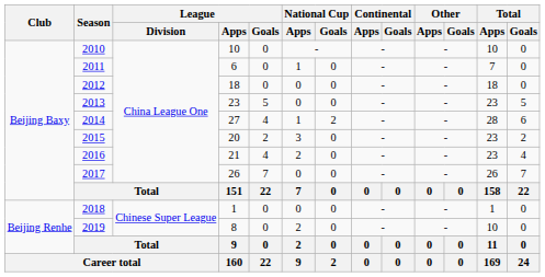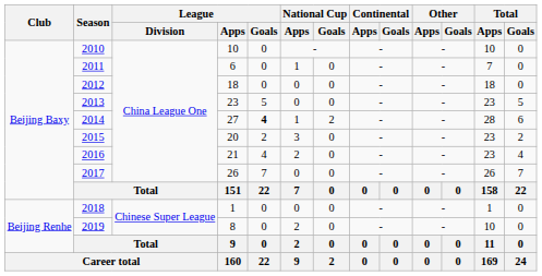2014 | League / Goals: normal -> bold
